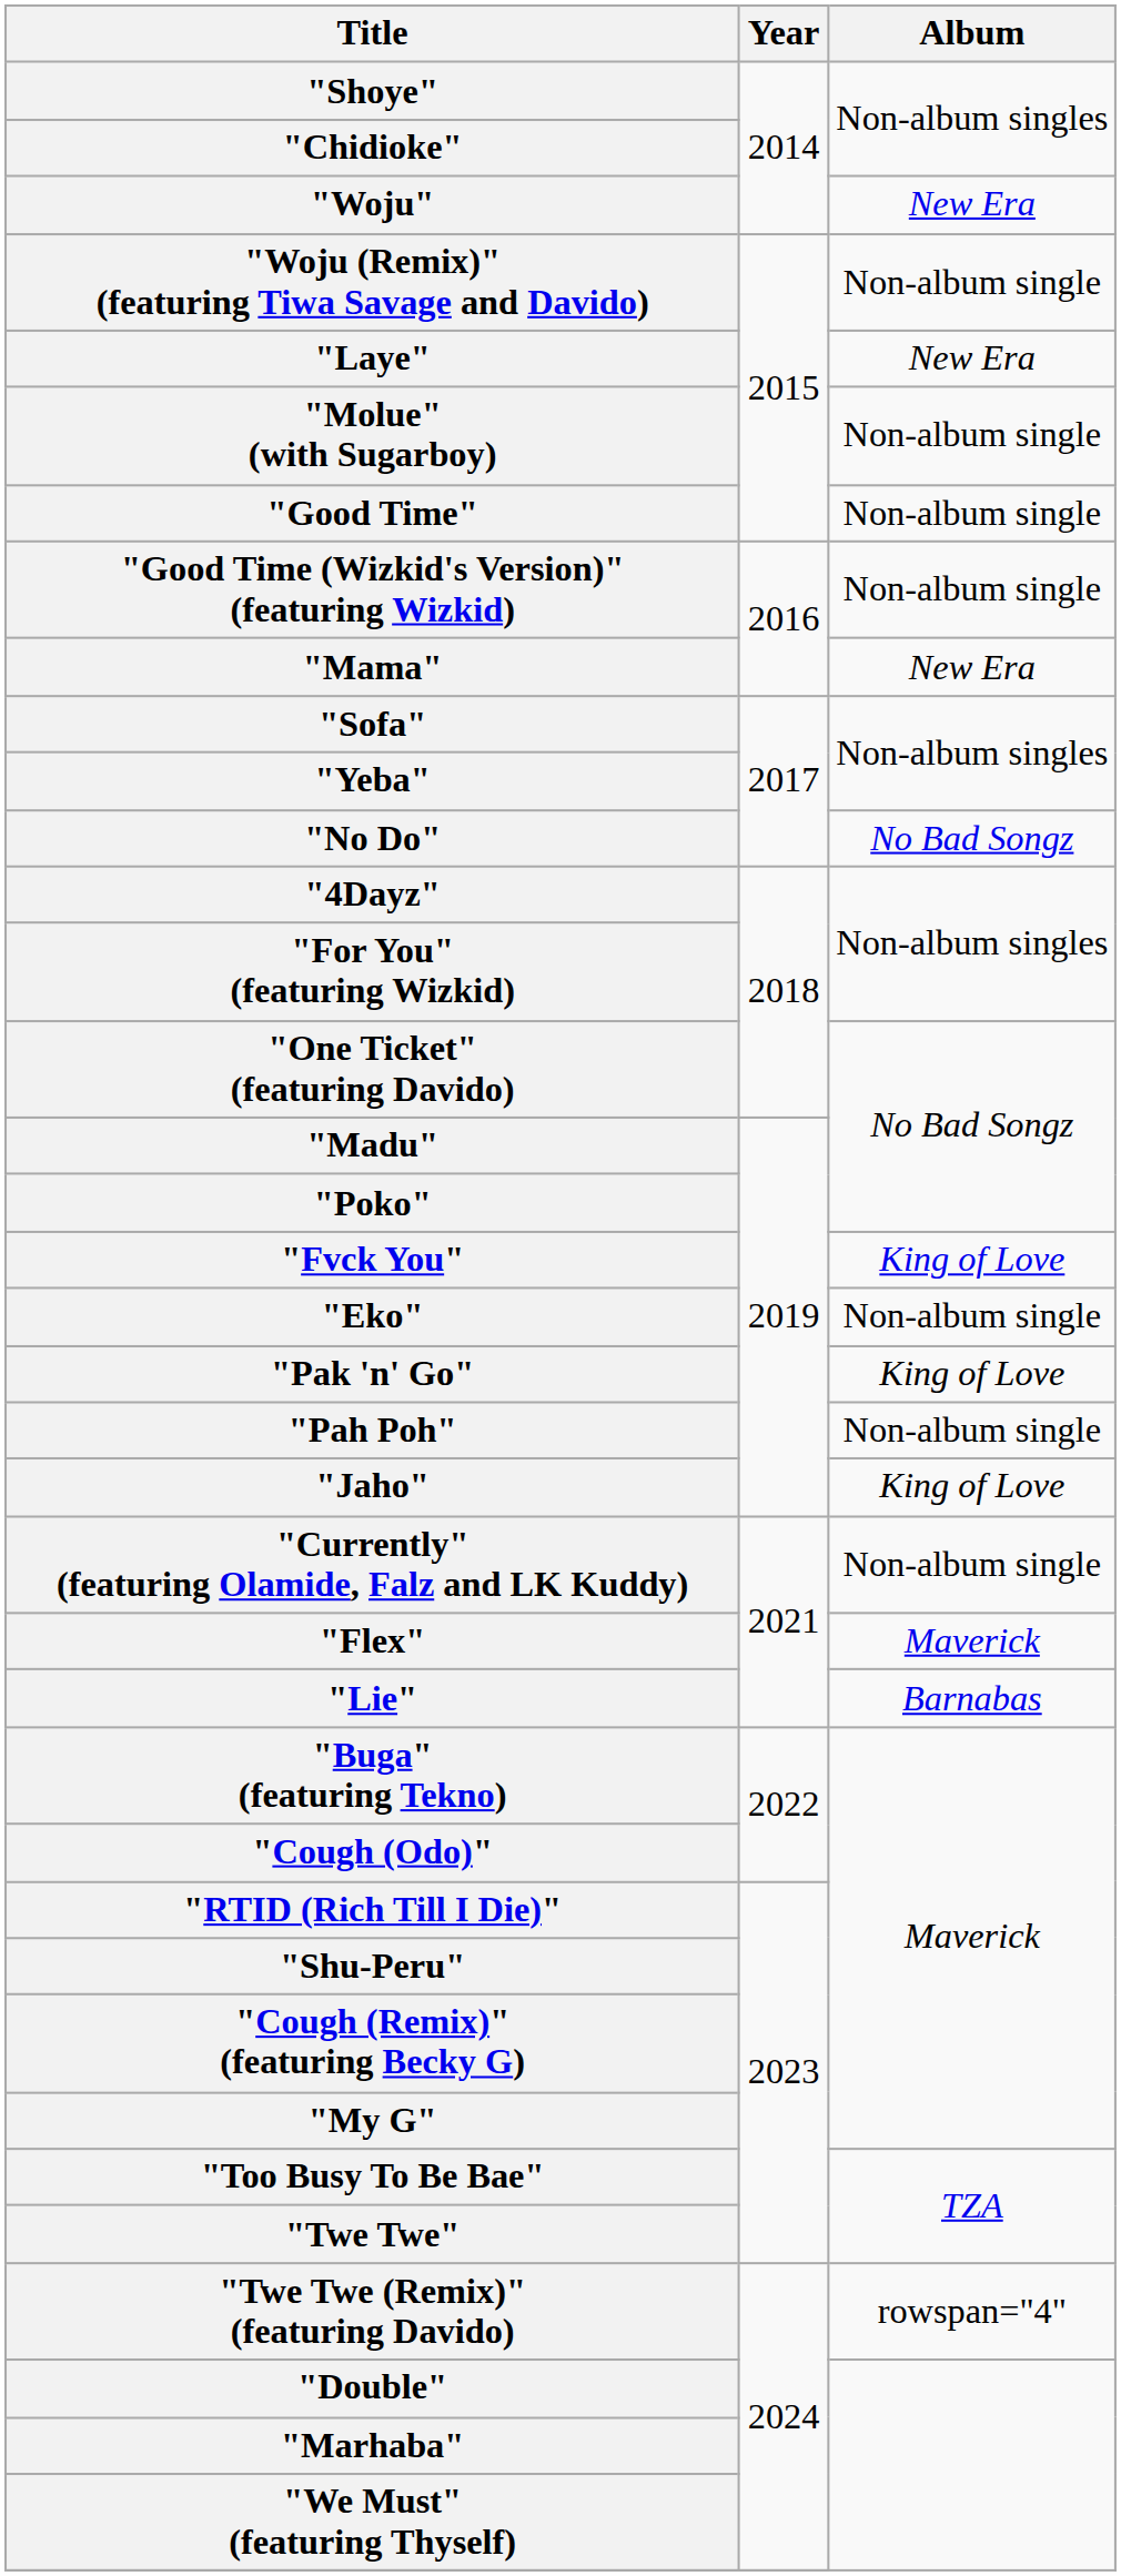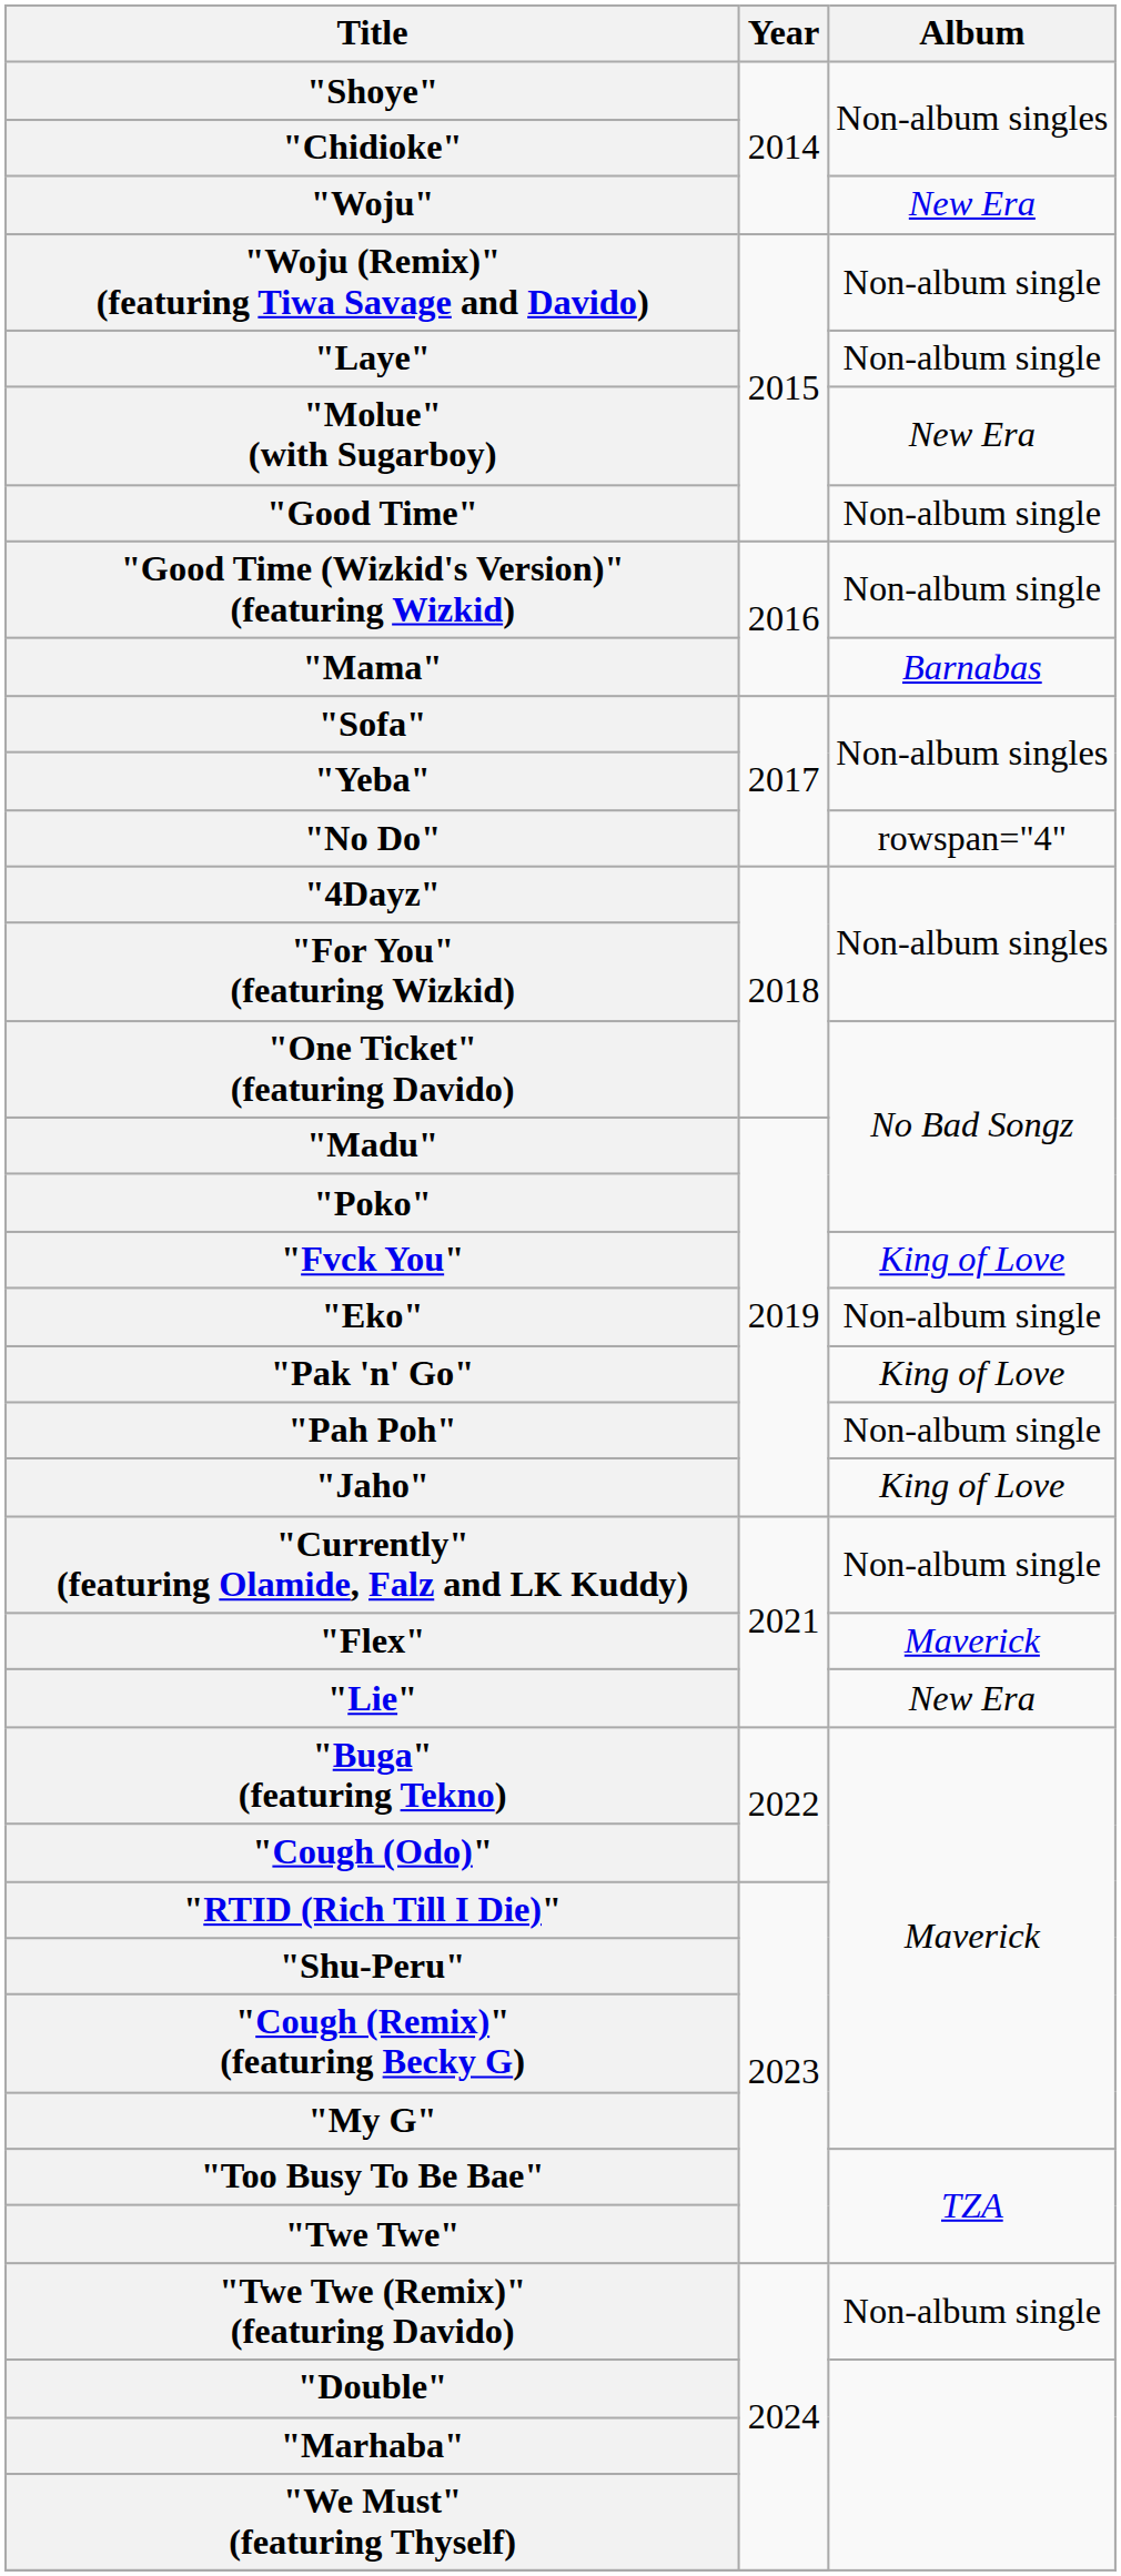"Laye" | Album: New Era -> Non-album single
"Molue" (with Sugarboy) | Album: Non-album single -> New Era
"Mama" | Album: New Era -> Barnabas
"No Do" | Album: No Bad Songz -> rowspan="4"
"Lie" | Album: Barnabas -> New Era
"Twe Twe (Remix)" (featuring Davido) | Album: rowspan="4" -> Non-album single
